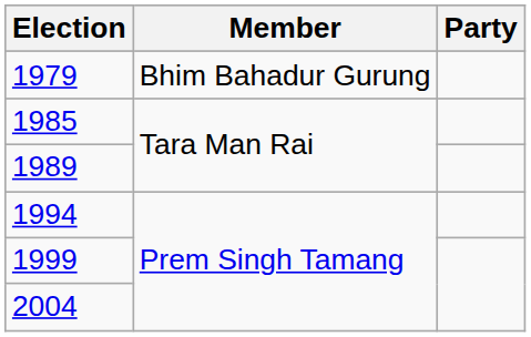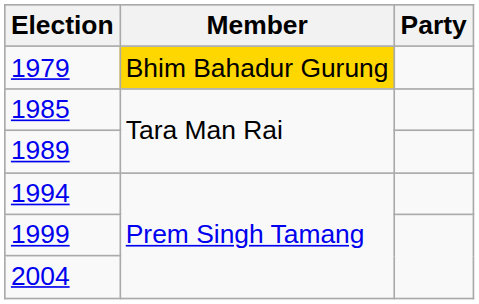1979 | Member: no background -> gold background
